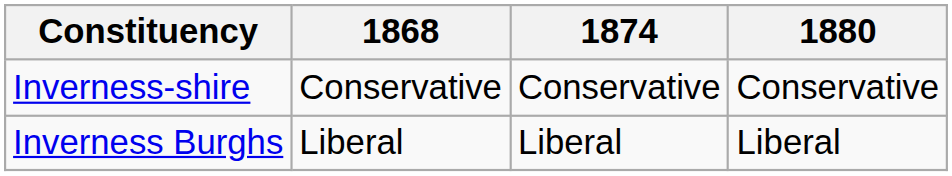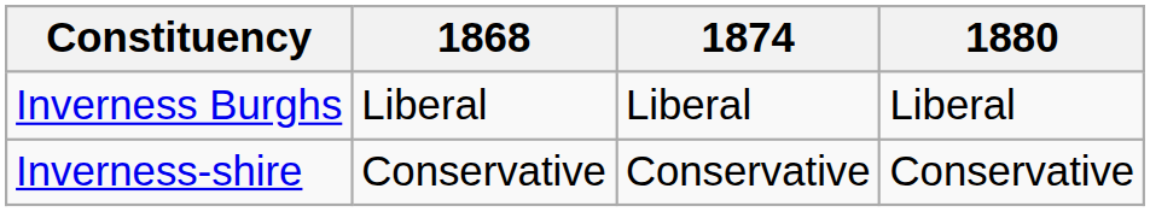rows swapped: Inverness Burghs <-> Inverness-shire
